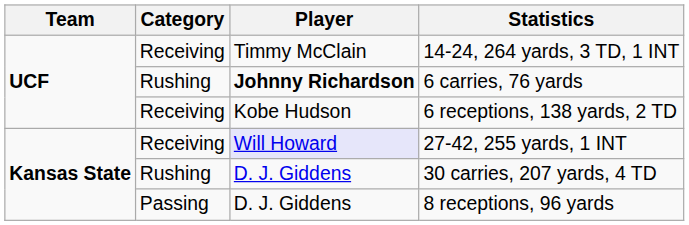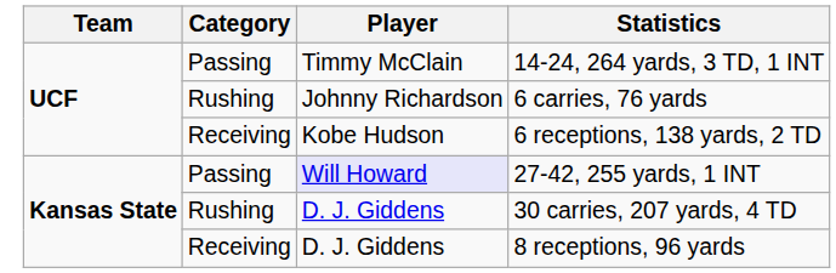14-24, 264 yards, 3 TD, 1 INT | Category: Receiving -> Passing
6 carries, 76 yards | Player: bold -> normal
27-42, 255 yards, 1 INT | Category: Receiving -> Passing
8 receptions, 96 yards | Category: Passing -> Receiving
